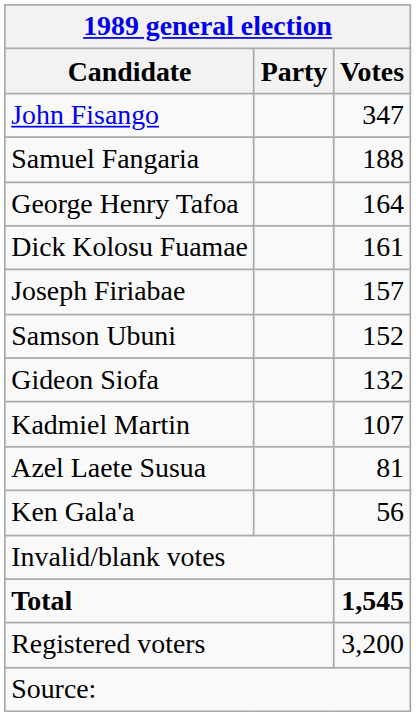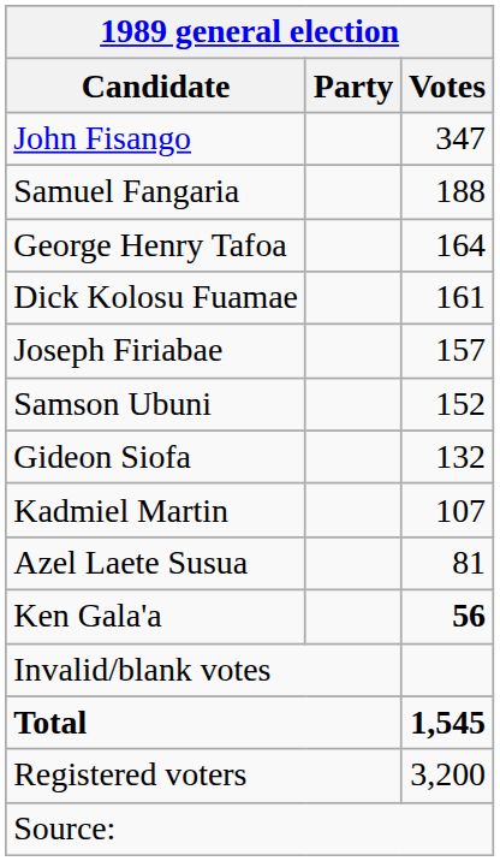Ken Gala'a | Votes: normal -> bold
